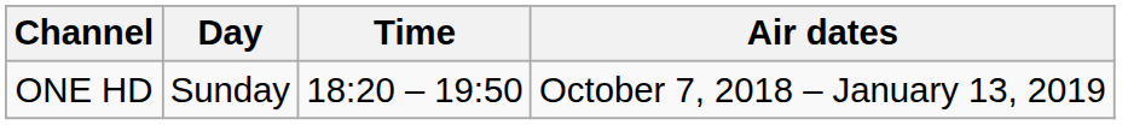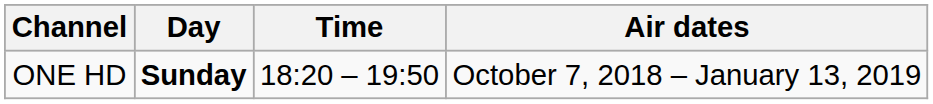ONE HD | Day: normal -> bold
